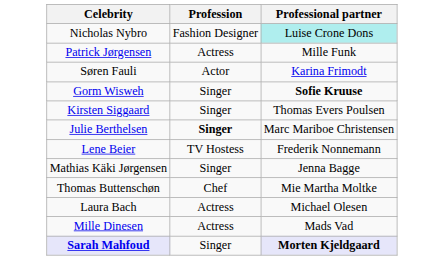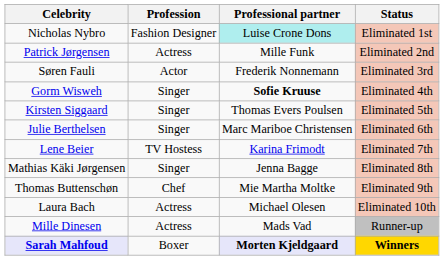+ column: Status | Eliminated 1st | Eliminated 2nd | Eliminated 3rd | Eliminated 4th | Eliminated 5th | Eliminated 6th | Eliminated 7th | Eliminated 8th | Eliminated 9th | Eliminated 10th | Runner-up | Winners
Søren Fauli | Professional partner: Karina Frimodt -> Frederik Nonnemann
Julie Berthelsen | Profession: bold -> normal
Lene Beier | Professional partner: Frederik Nonnemann -> Karina Frimodt
Sarah Mahfoud | Profession: Singer -> Boxer
